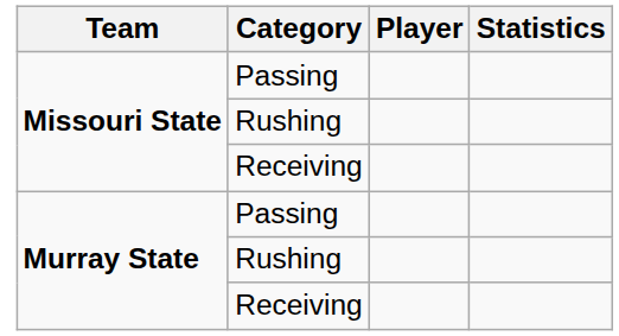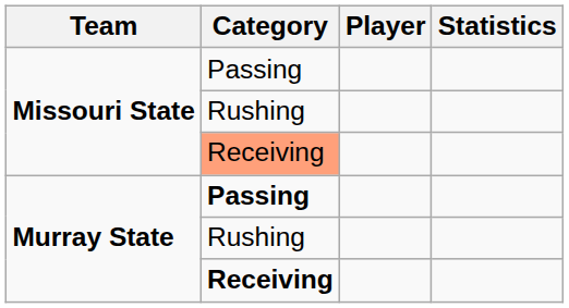Missouri State / Receiving | Category: no background -> lightsalmon background
Murray State / Passing | Category: normal -> bold
Murray State / Receiving | Category: normal -> bold
